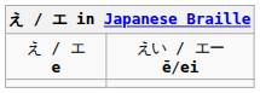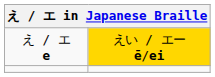え / エ e | column 2: no background -> gold background
